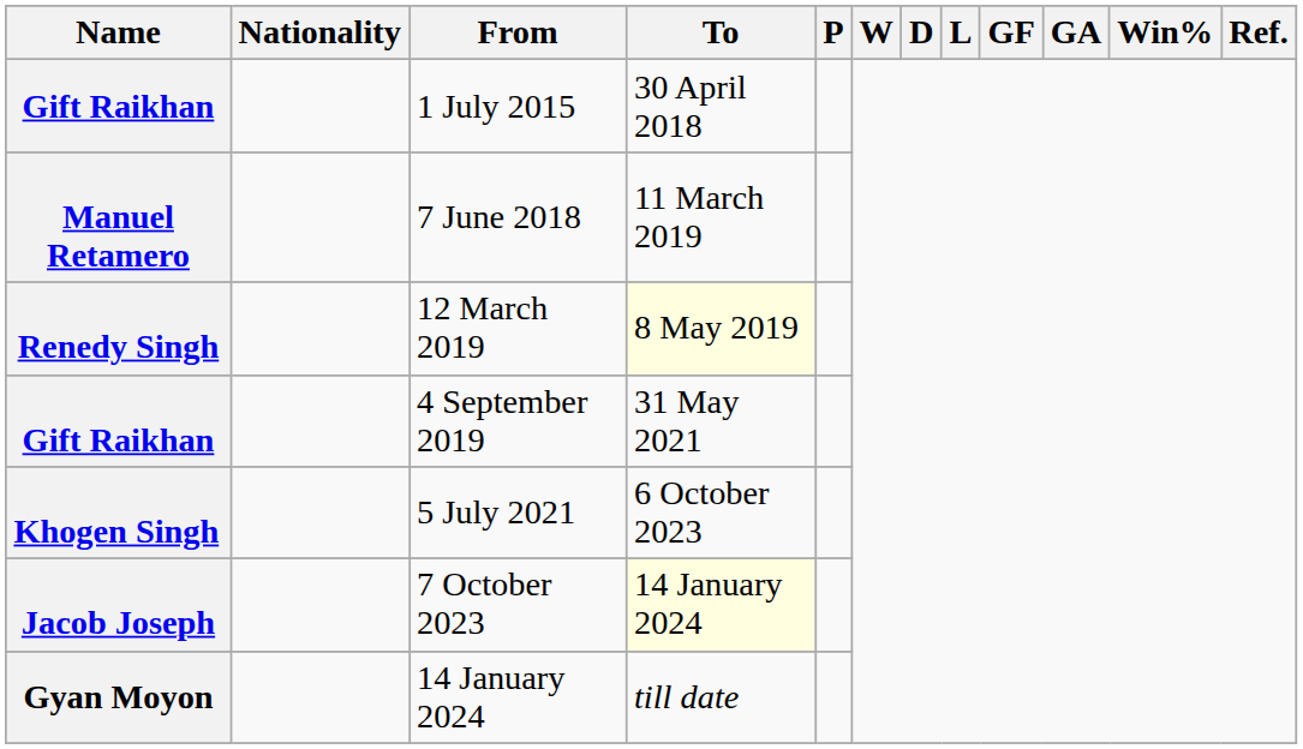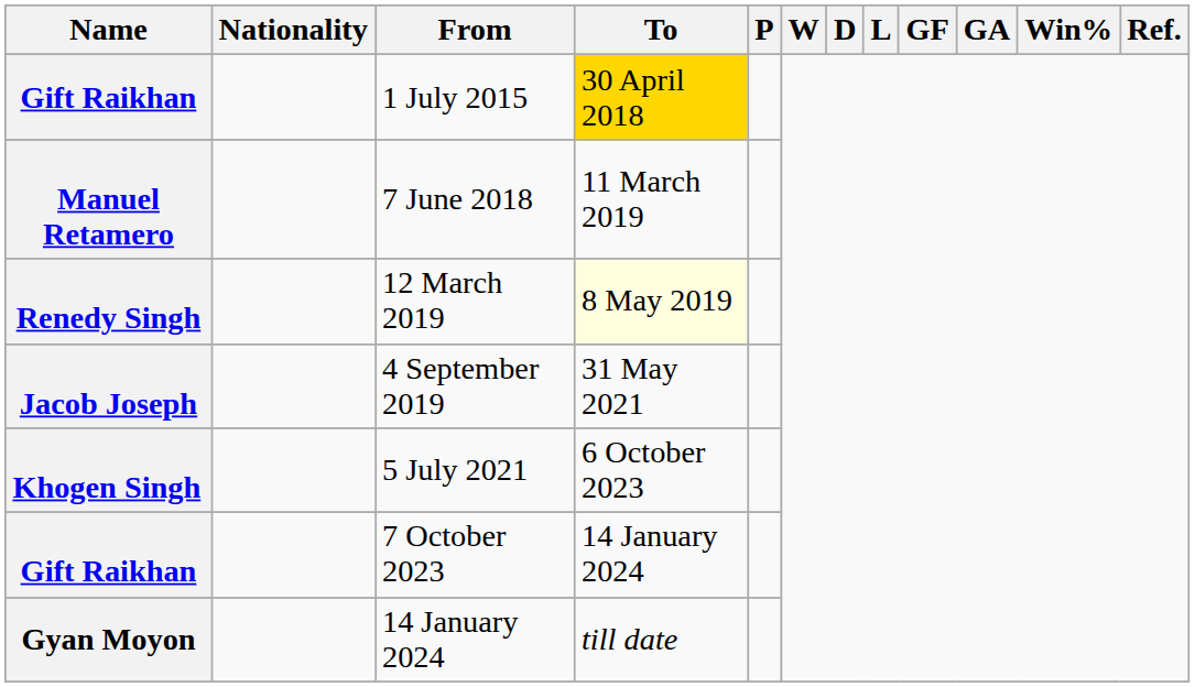1 July 2015 | To: no background -> gold background
4 September 2019 | Name: Gift Raikhan -> Jacob Joseph
7 October 2023 | Name: Jacob Joseph -> Gift Raikhan
7 October 2023 | To: lightyellow background -> no background
